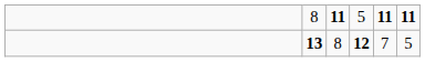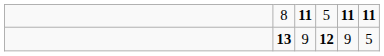row 2 | column 3: 8 -> 9
row 2 | column 5: 7 -> 9
